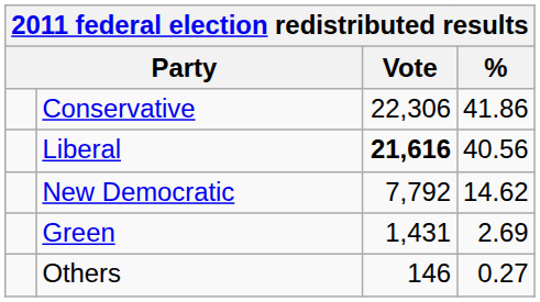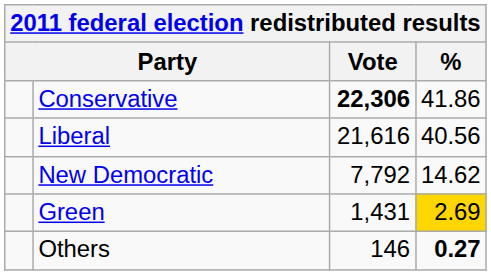Conservative | Vote: normal -> bold
Liberal | Vote: bold -> normal
Green | %: no background -> gold background
Others | %: normal -> bold
